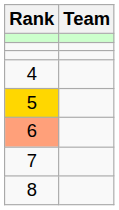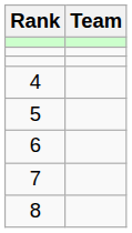row 6 | Rank: gold background -> no background
row 7 | Rank: lightsalmon background -> no background
